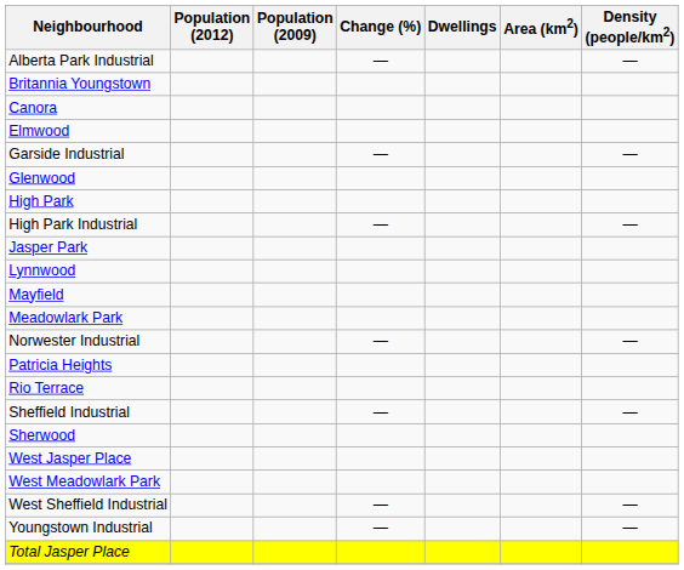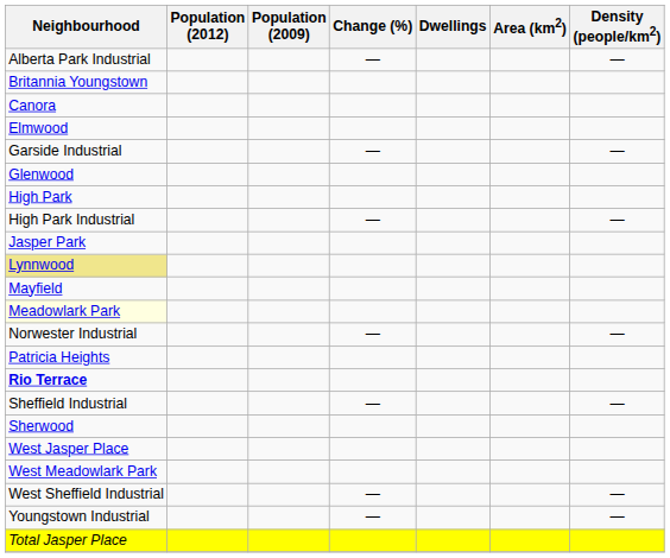Lynnwood | Neighbourhood: no background -> khaki background
Meadowlark Park | Neighbourhood: no background -> lightyellow background
Rio Terrace | Neighbourhood: normal -> bold
